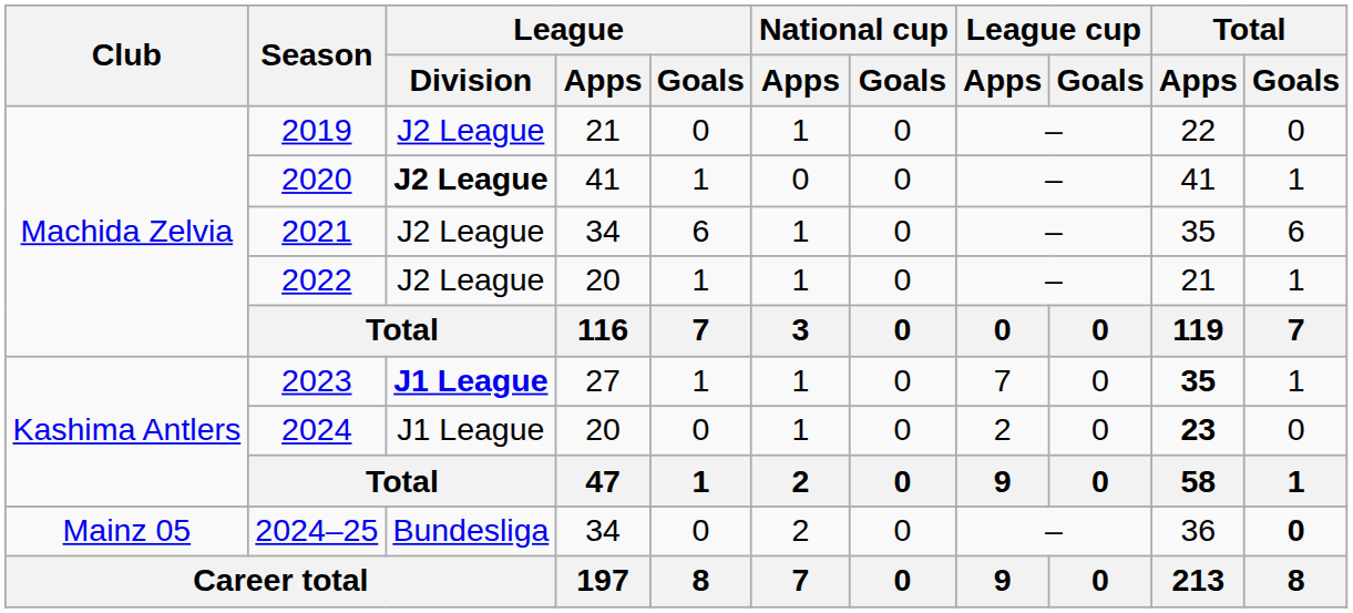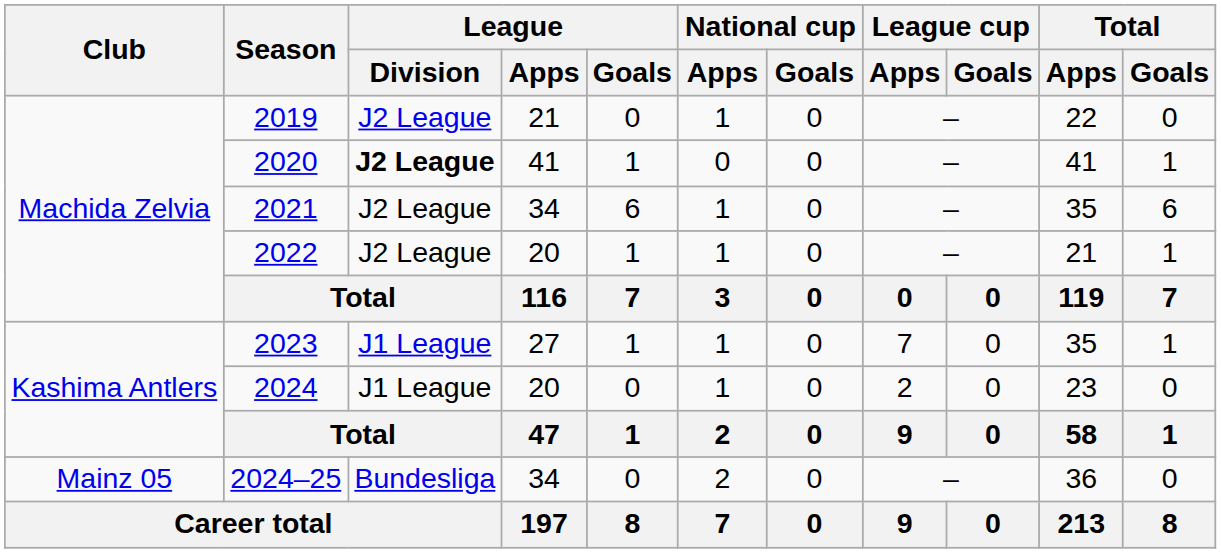2023 | League / Division: bold -> normal
2023 | Total / Apps: bold -> normal
2024 | Total / Apps: bold -> normal
2024–25 | Total / Goals: bold -> normal
